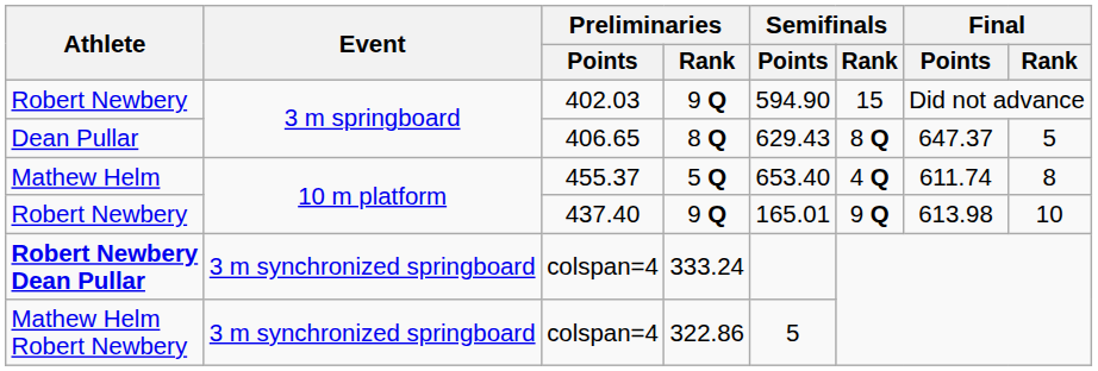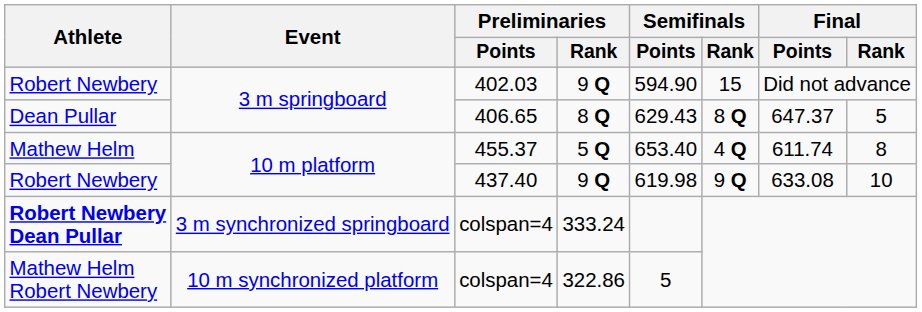Robert Newbery / 437.40 | Semifinals / Points: 165.01 -> 619.98
Robert Newbery / 437.40 | Final / Points: 613.98 -> 633.08
Mathew Helm Robert Newbery | Event: 3 m synchronized springboard -> 10 m synchronized platform
